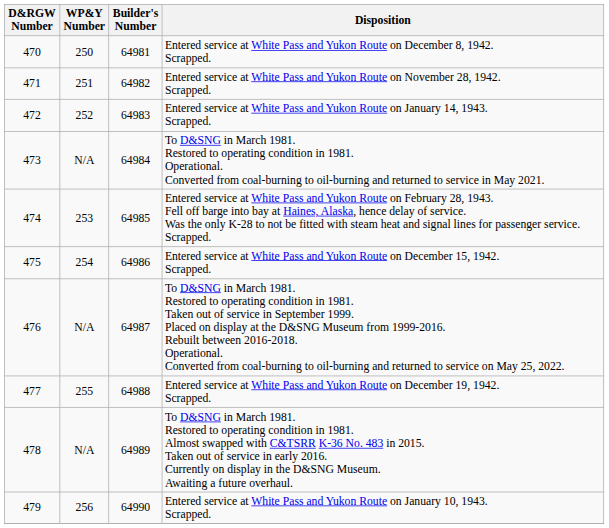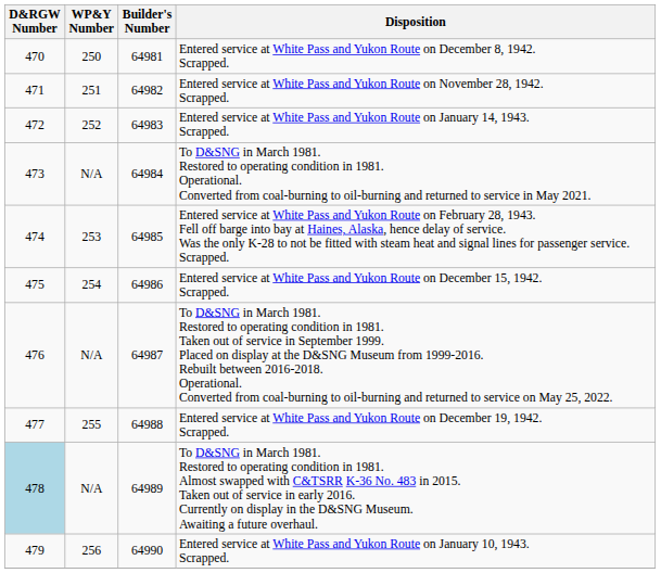row 10 | D&RGW Number: no background -> lightblue background
